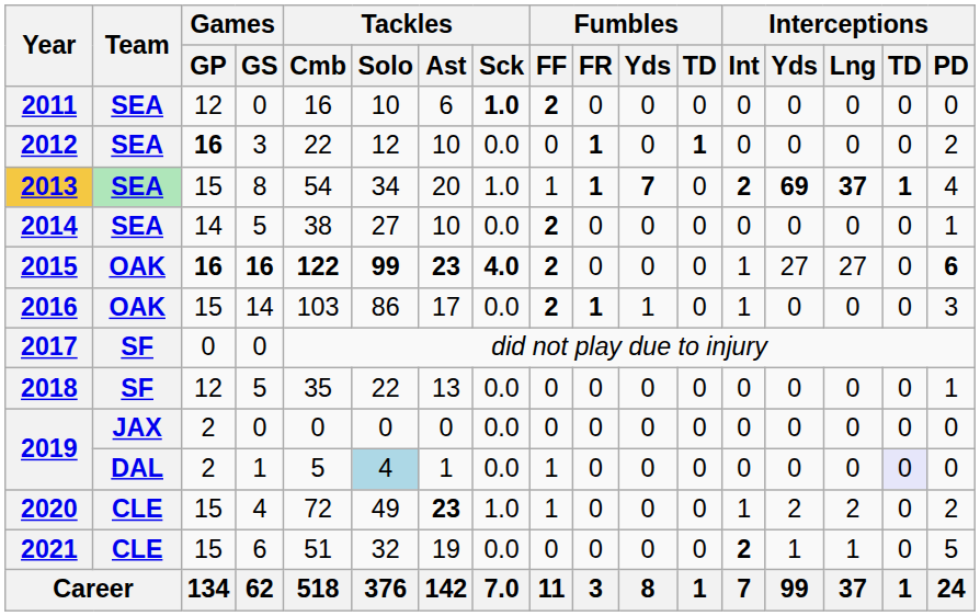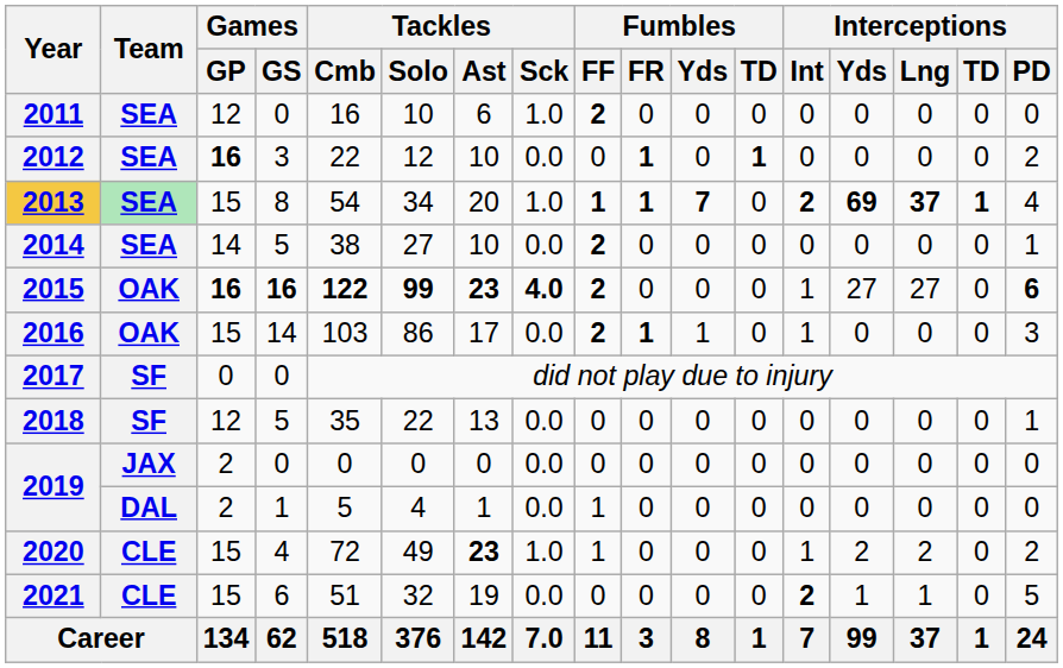2011 | Tackles / Sck: bold -> normal
2013 | Fumbles / FF: normal -> bold
2019 / 1 | Tackles / Solo: lightblue background -> no background
2019 / 1 | Interceptions / TD: lavender background -> no background
